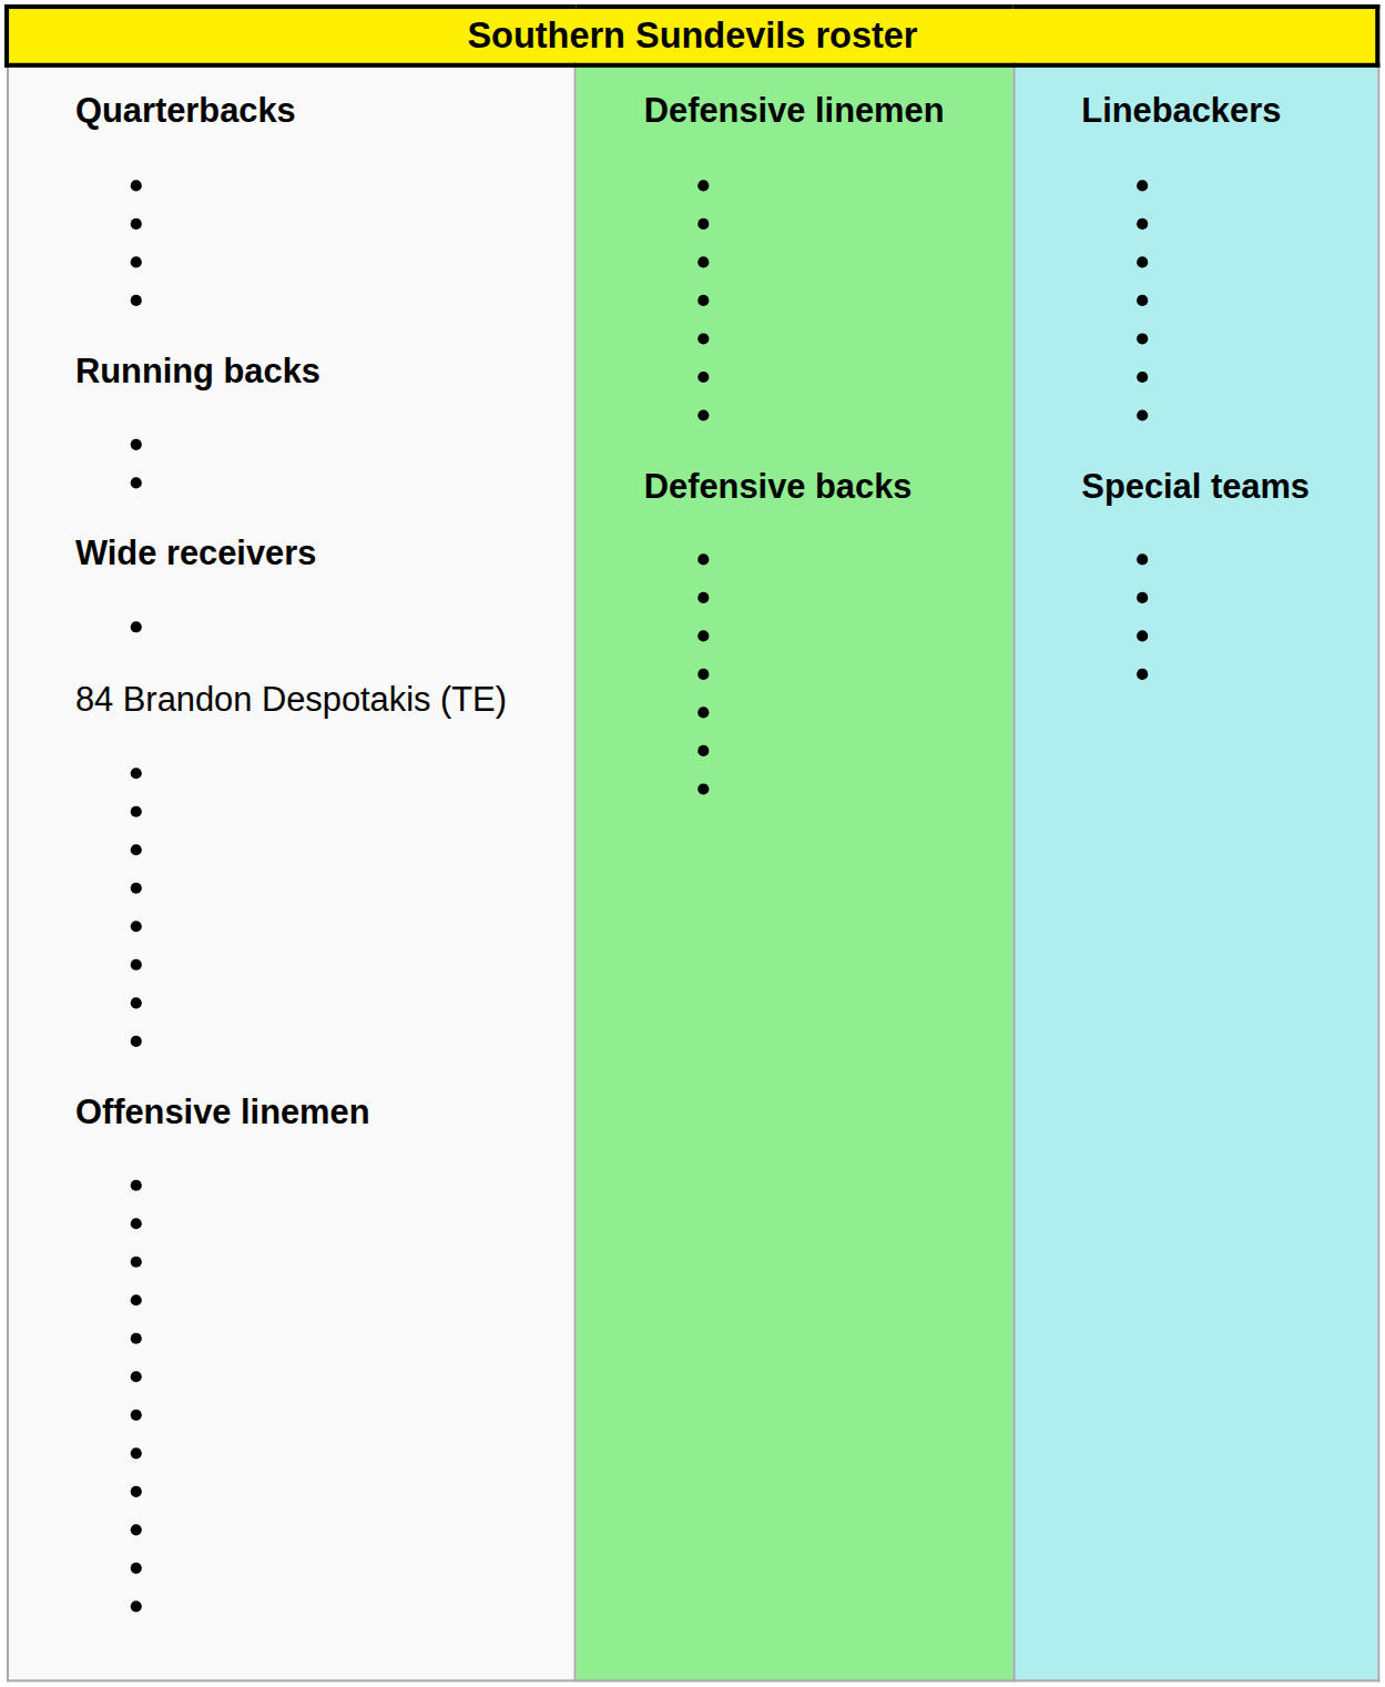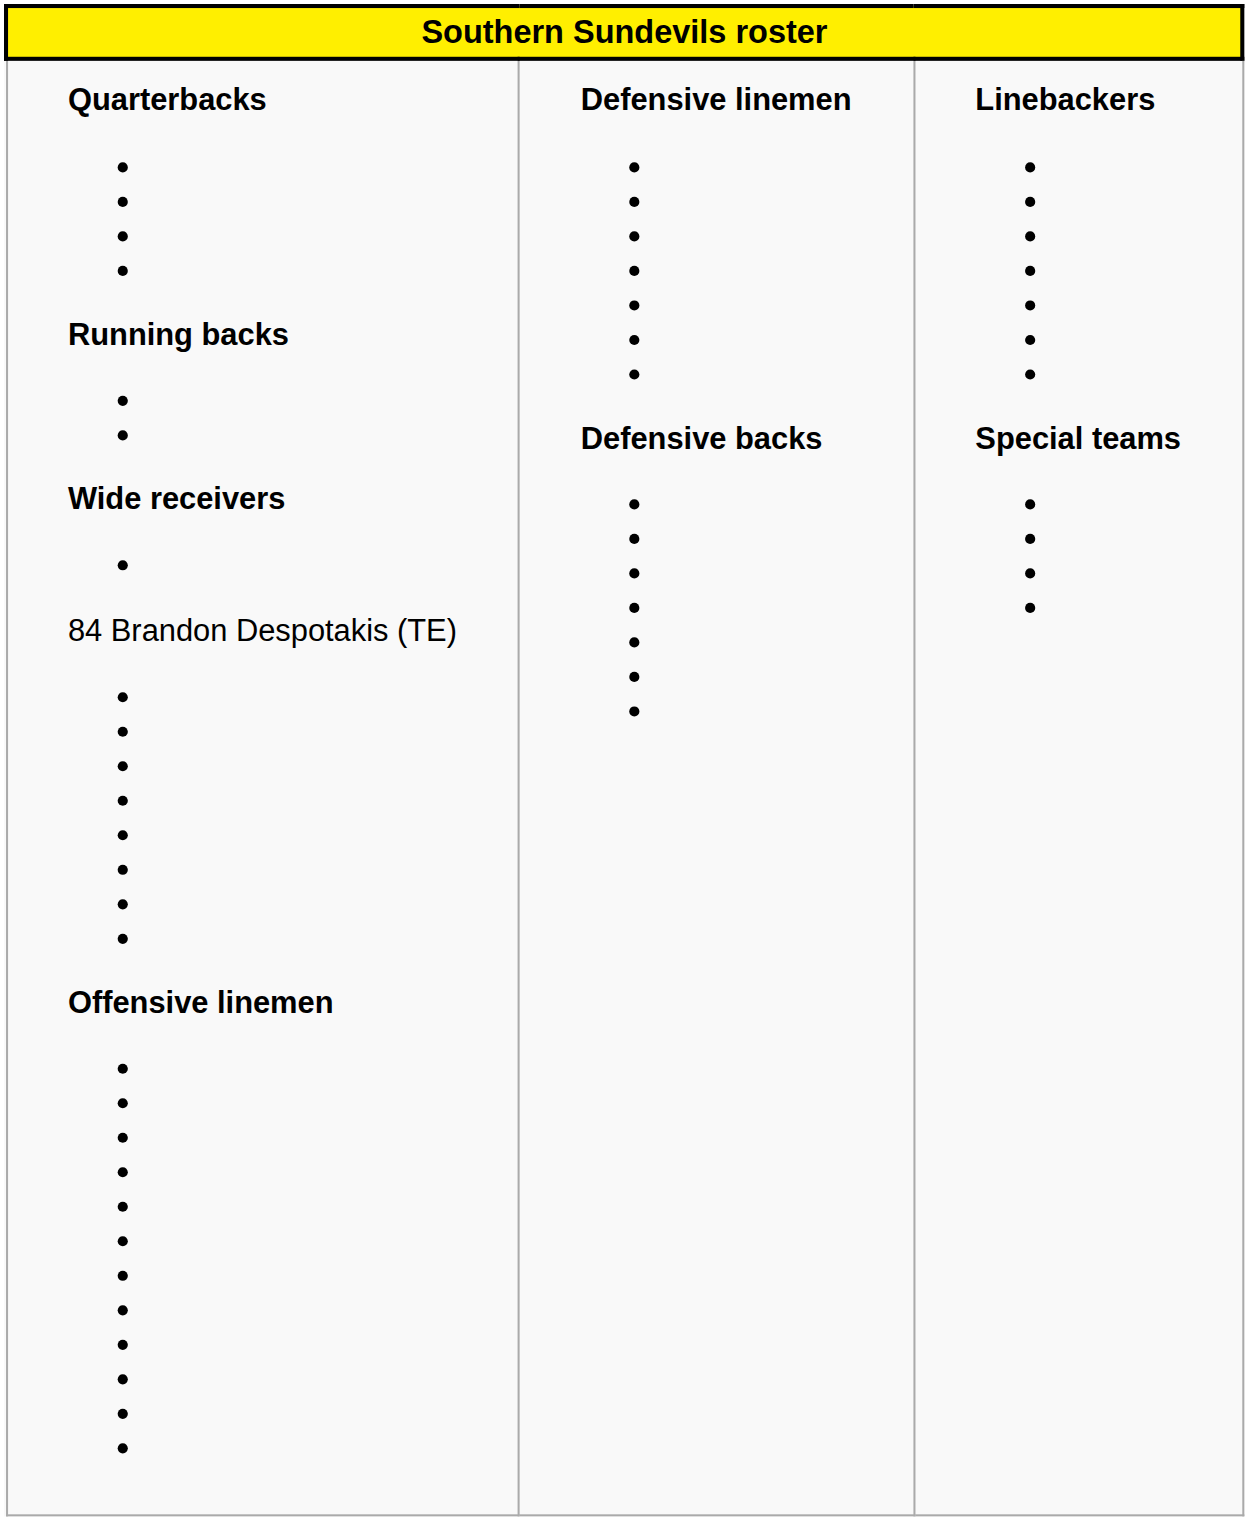row 2 | column 2: lightgreen background -> no background
row 2 | column 3: paleturquoise background -> no background
